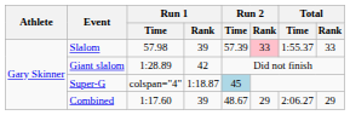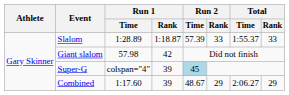Slalom | Run 1 / Time: 57.98 -> 1:28.89
Slalom | Run 1 / Rank: 39 -> 1:18.87
Slalom | Run 2 / Rank: pink background -> no background
Giant slalom | Run 1 / Time: 1:28.89 -> 57.98
Super-G | Run 1 / Rank: 1:18.87 -> 39
